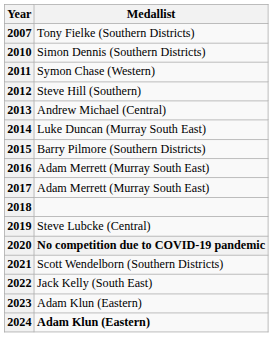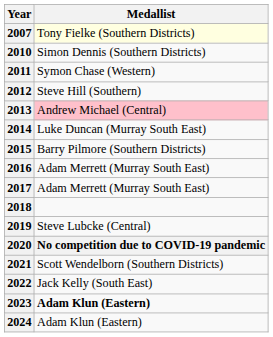2007 | Medallist: no background -> lightyellow background
2013 | Medallist: no background -> pink background
2023 | Medallist: normal -> bold
2024 | Medallist: bold -> normal
